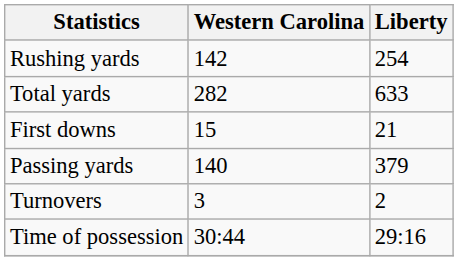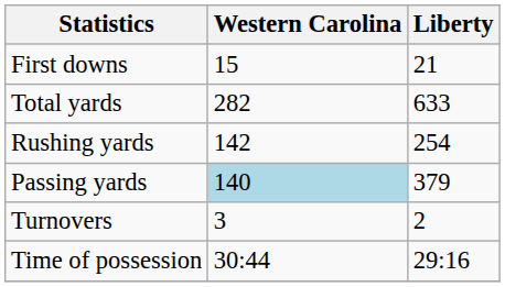rows swapped: First downs <-> Rushing yards
Passing yards | Western Carolina: no background -> lightblue background
